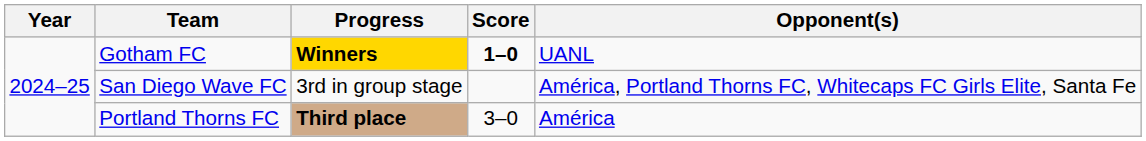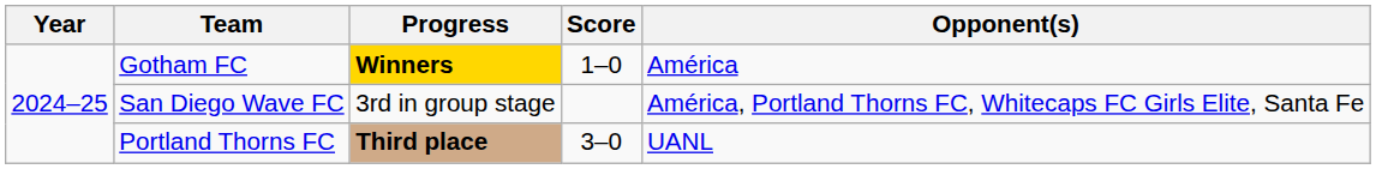Gotham FC | Score: bold -> normal
Gotham FC | Opponent(s): UANL -> América
Portland Thorns FC | Opponent(s): América -> UANL
